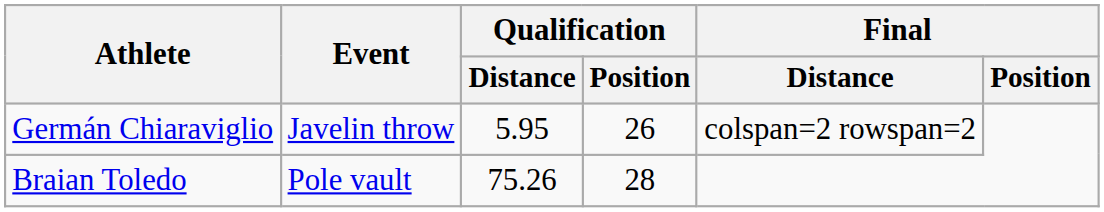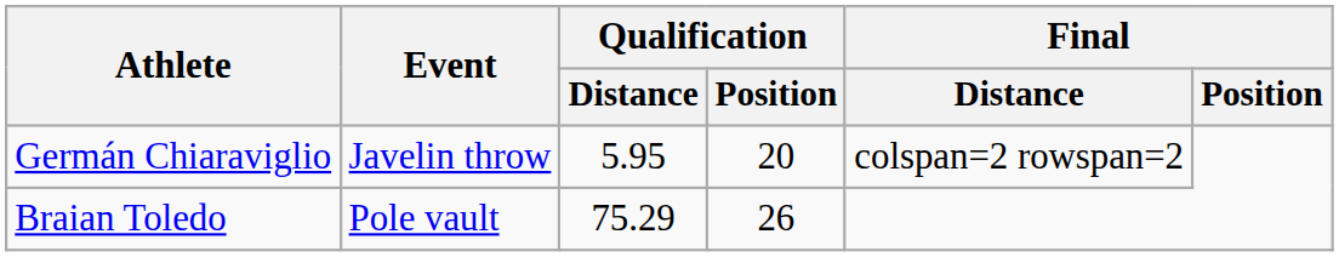Germán Chiaraviglio | Qualification / Position: 26 -> 20
Braian Toledo | Qualification / Distance: 75.26 -> 75.29
Braian Toledo | Qualification / Position: 28 -> 26
